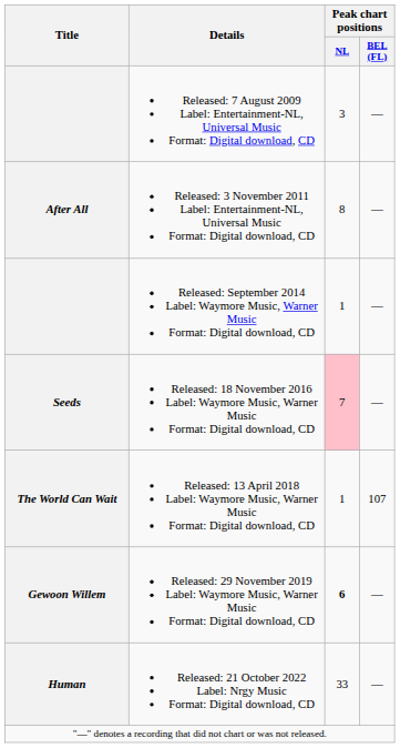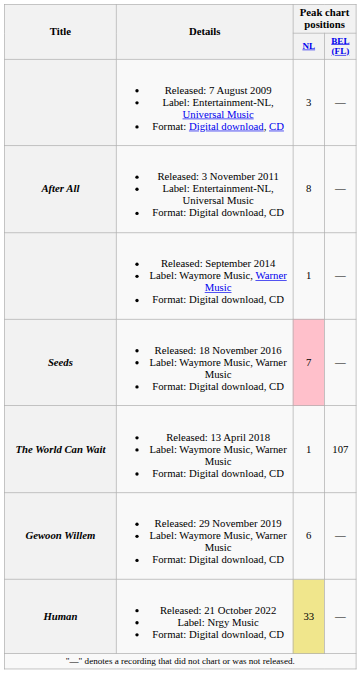row 8 | Peak chart positions / NL: bold -> normal
row 9 | Peak chart positions / NL: no background -> khaki background
